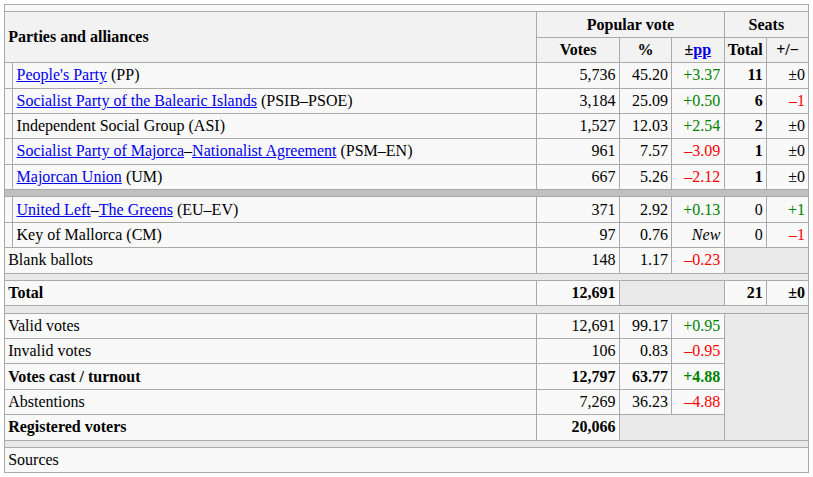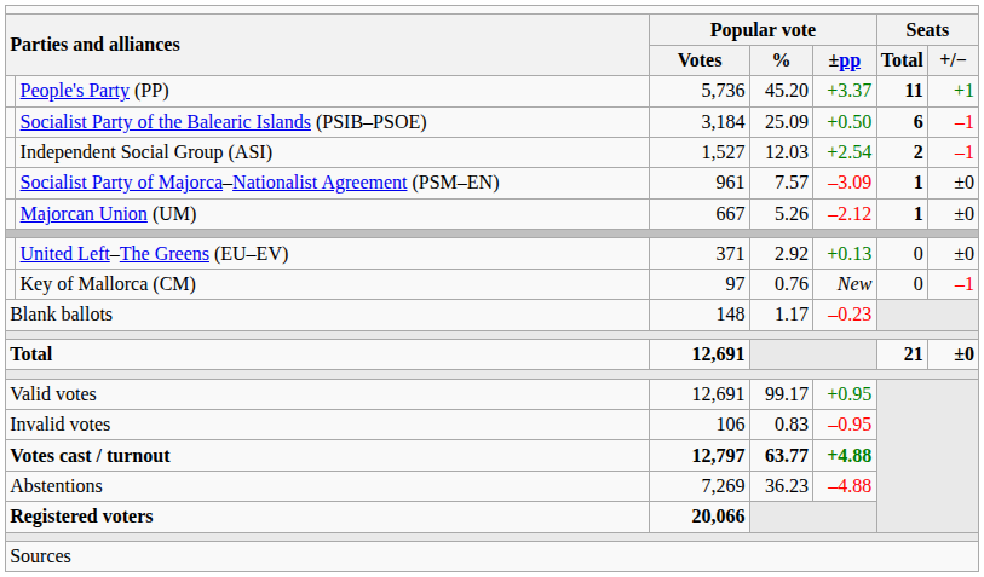People's Party (PP) | column 7: ±0 -> +1
Independent Social Group (ASI) | column 7: ±0 -> –1
United Left–The Greens (EU–EV) | column 7: +1 -> ±0
